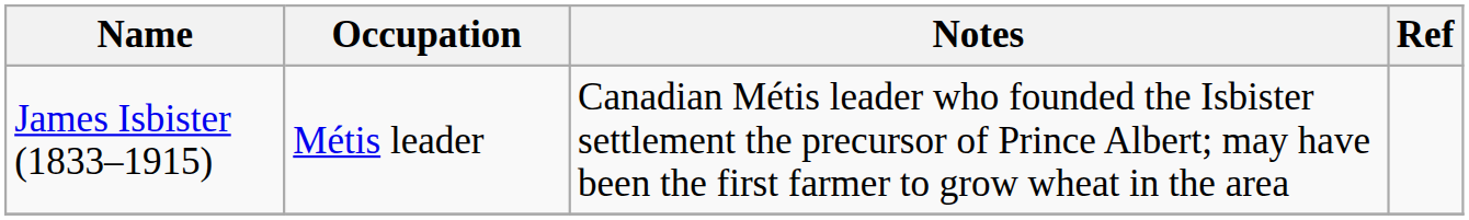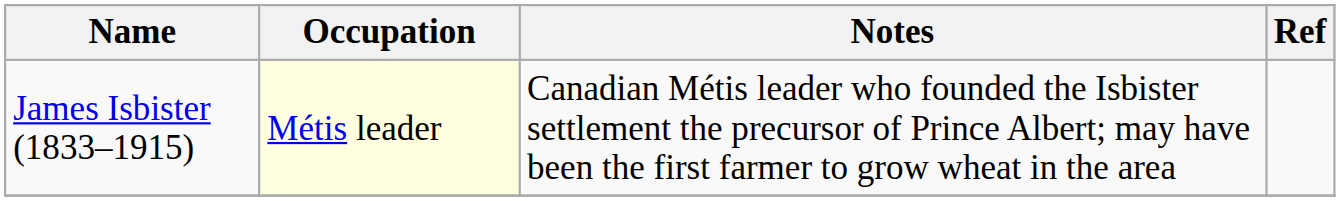James Isbister (1833–1915) | Occupation: no background -> lightyellow background
